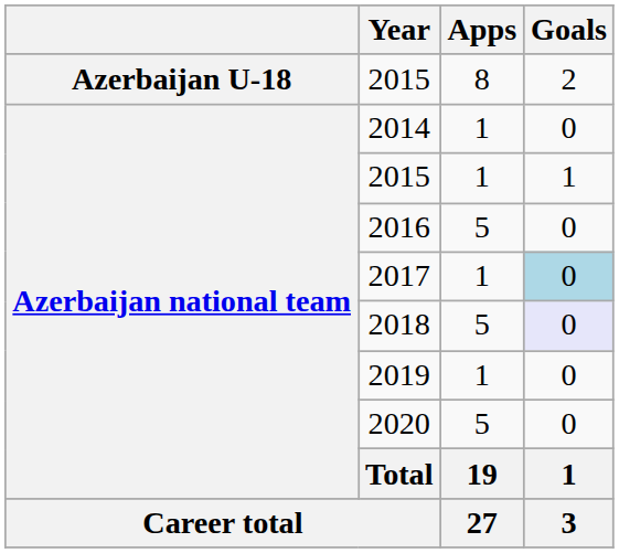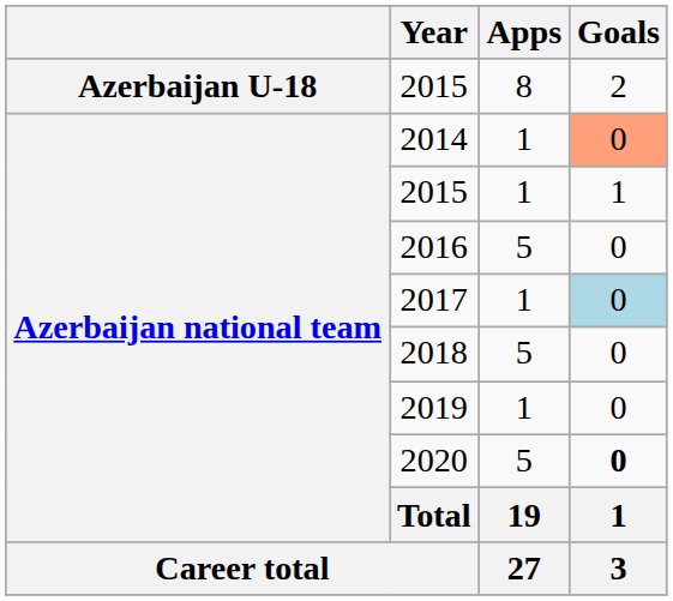2014 | Goals: no background -> lightsalmon background
2018 | Goals: lavender background -> no background
2020 | Goals: normal -> bold
